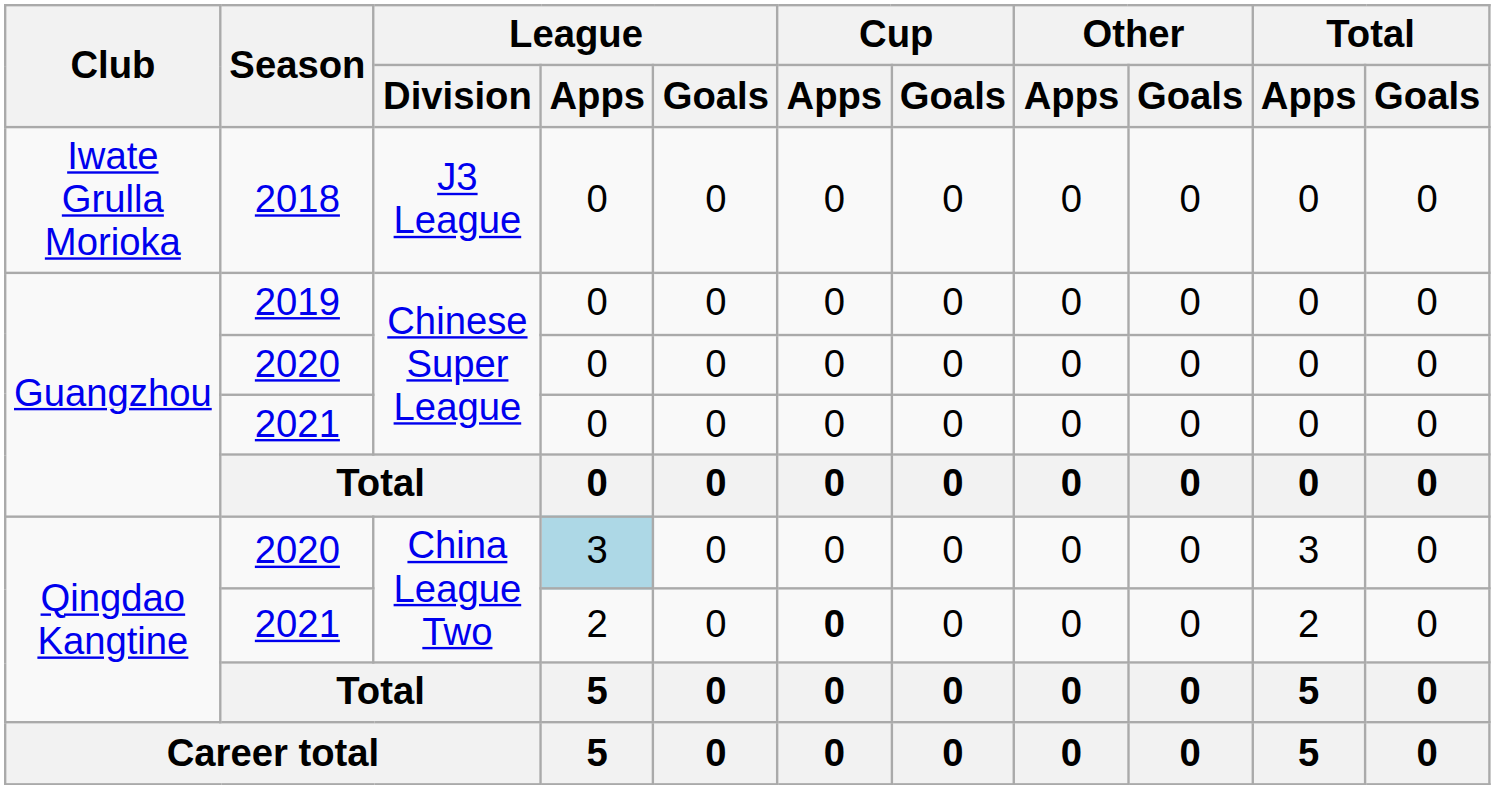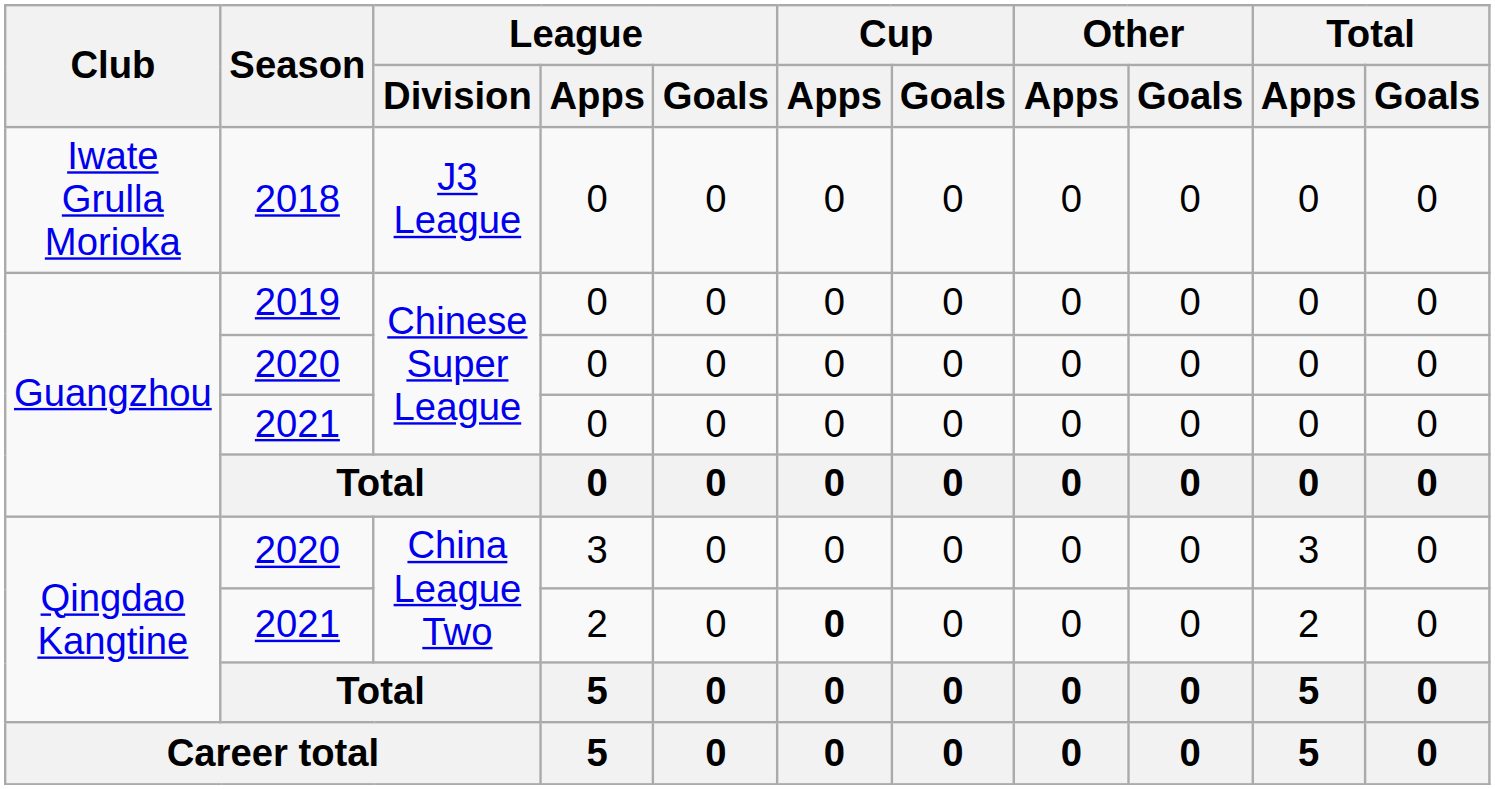Qingdao Kangtine / 2020 | League / Apps: lightblue background -> no background
